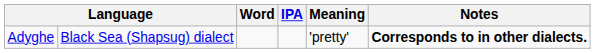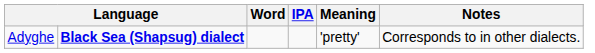Adyghe | column 2: normal -> bold
Adyghe | Notes: bold -> normal
